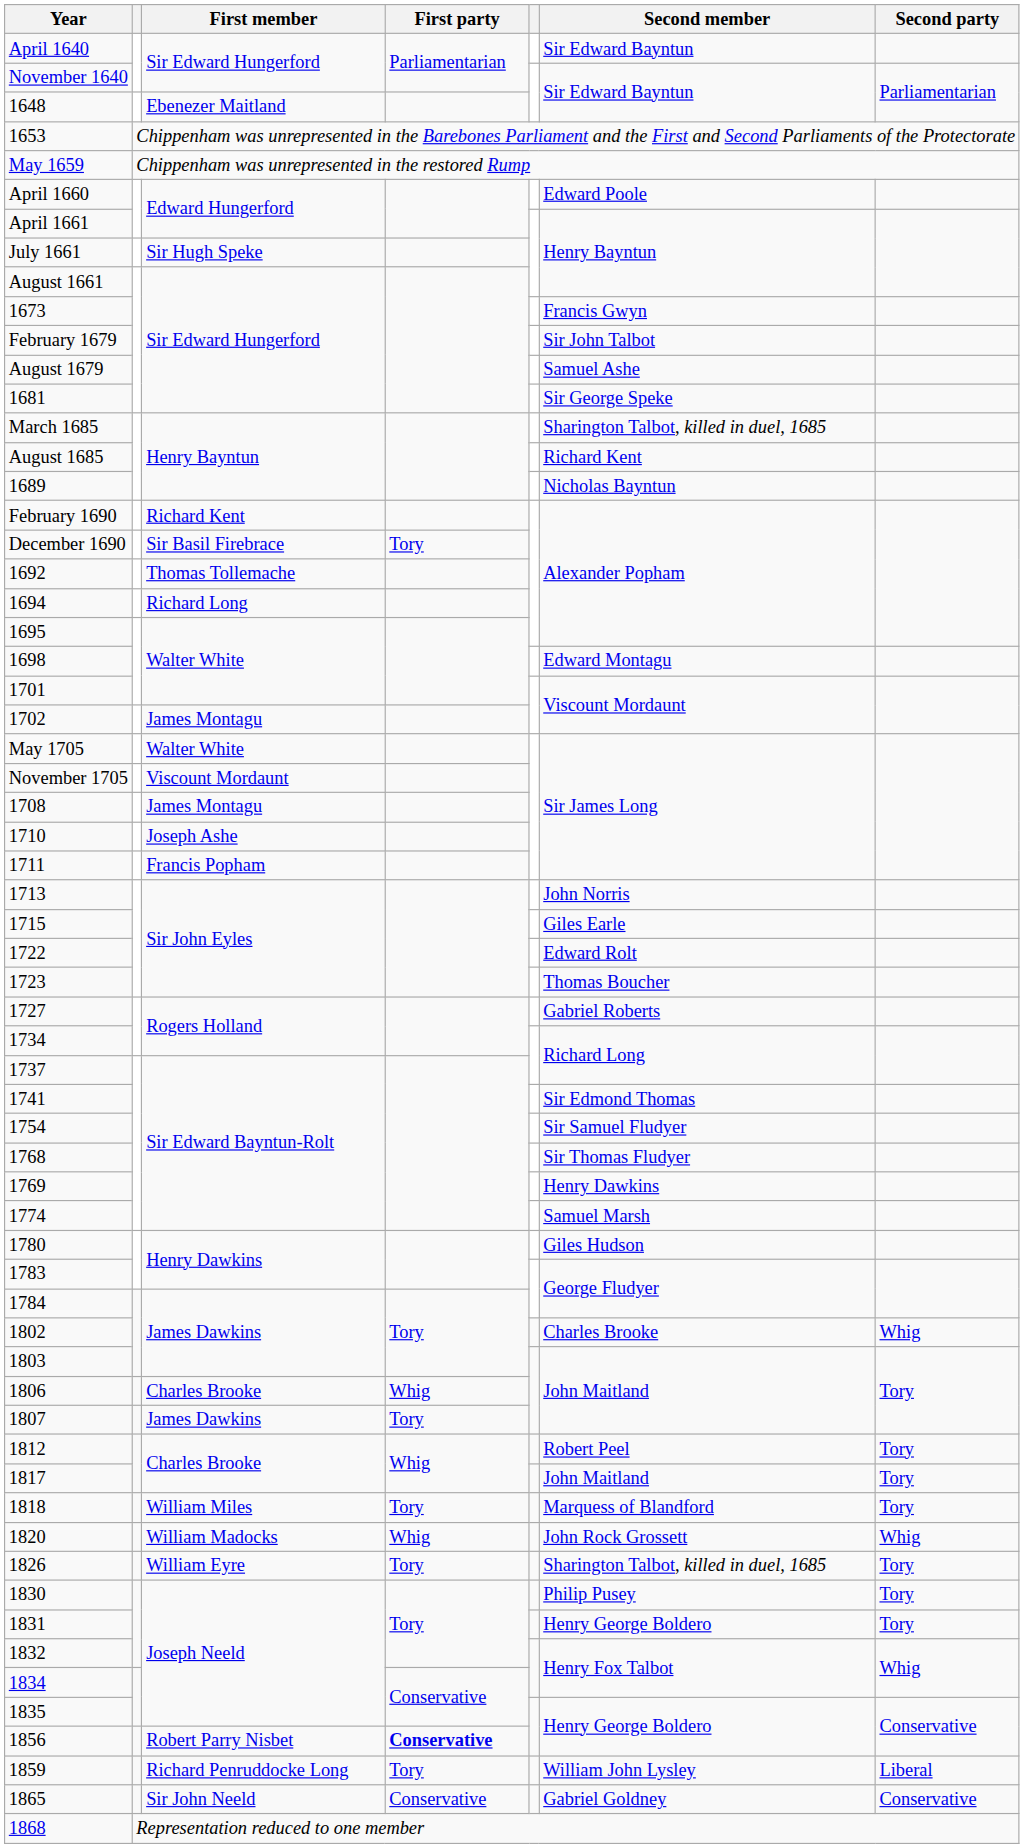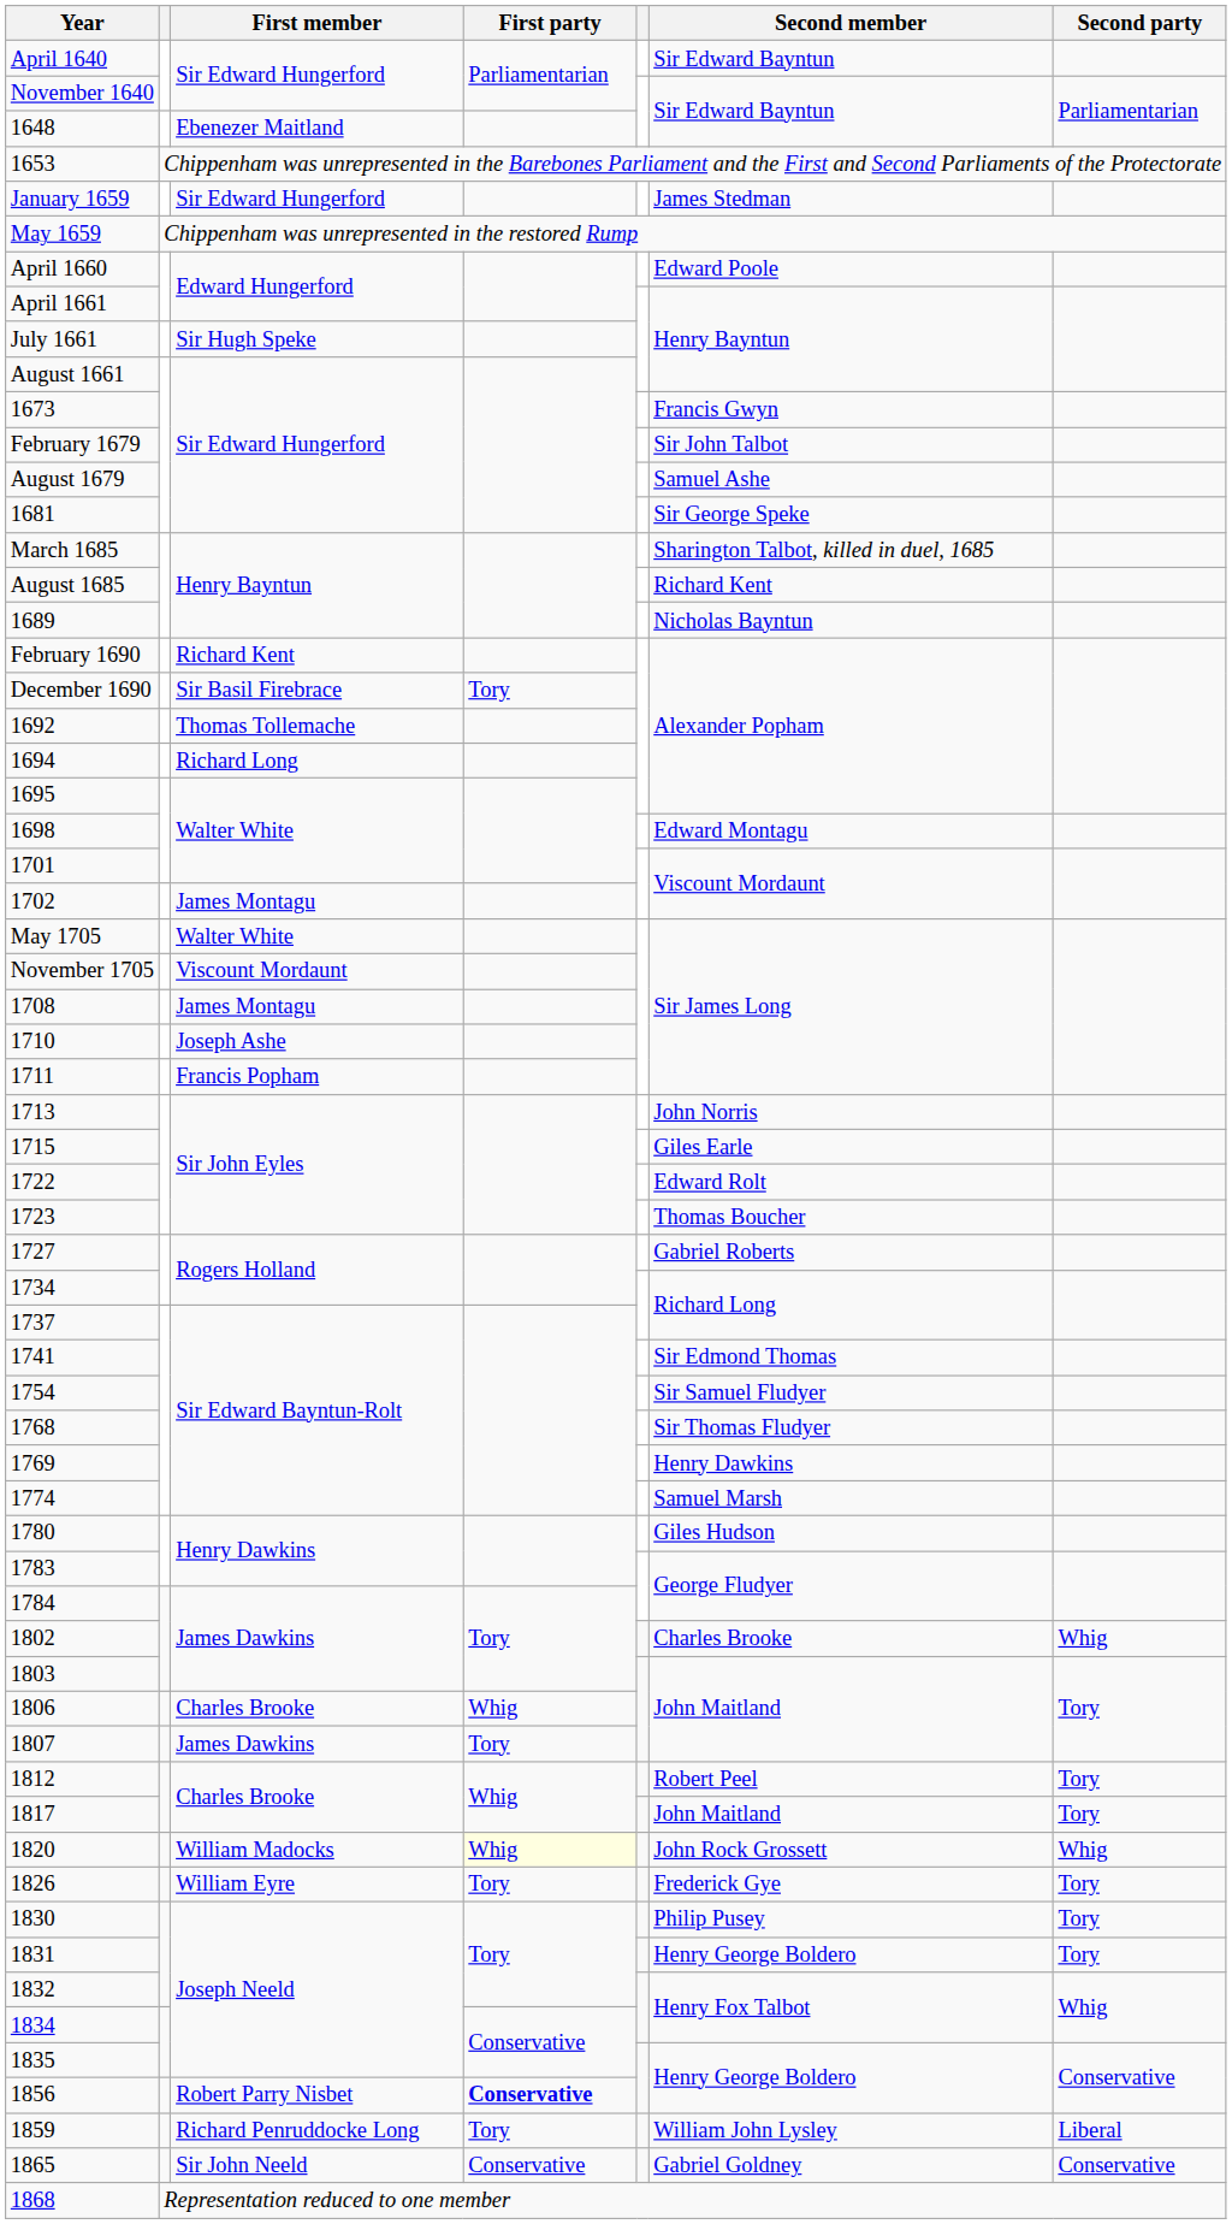+ row: January 1659 | Sir Edward Hungerford | James Stedman
- row: 1818 | William Miles | Tory | Marquess of Blandford | Tory
1820 | First party: no background -> lightyellow background
1826 | Second member: Sharington Talbot, killed in duel, 1685 -> Frederick Gye
